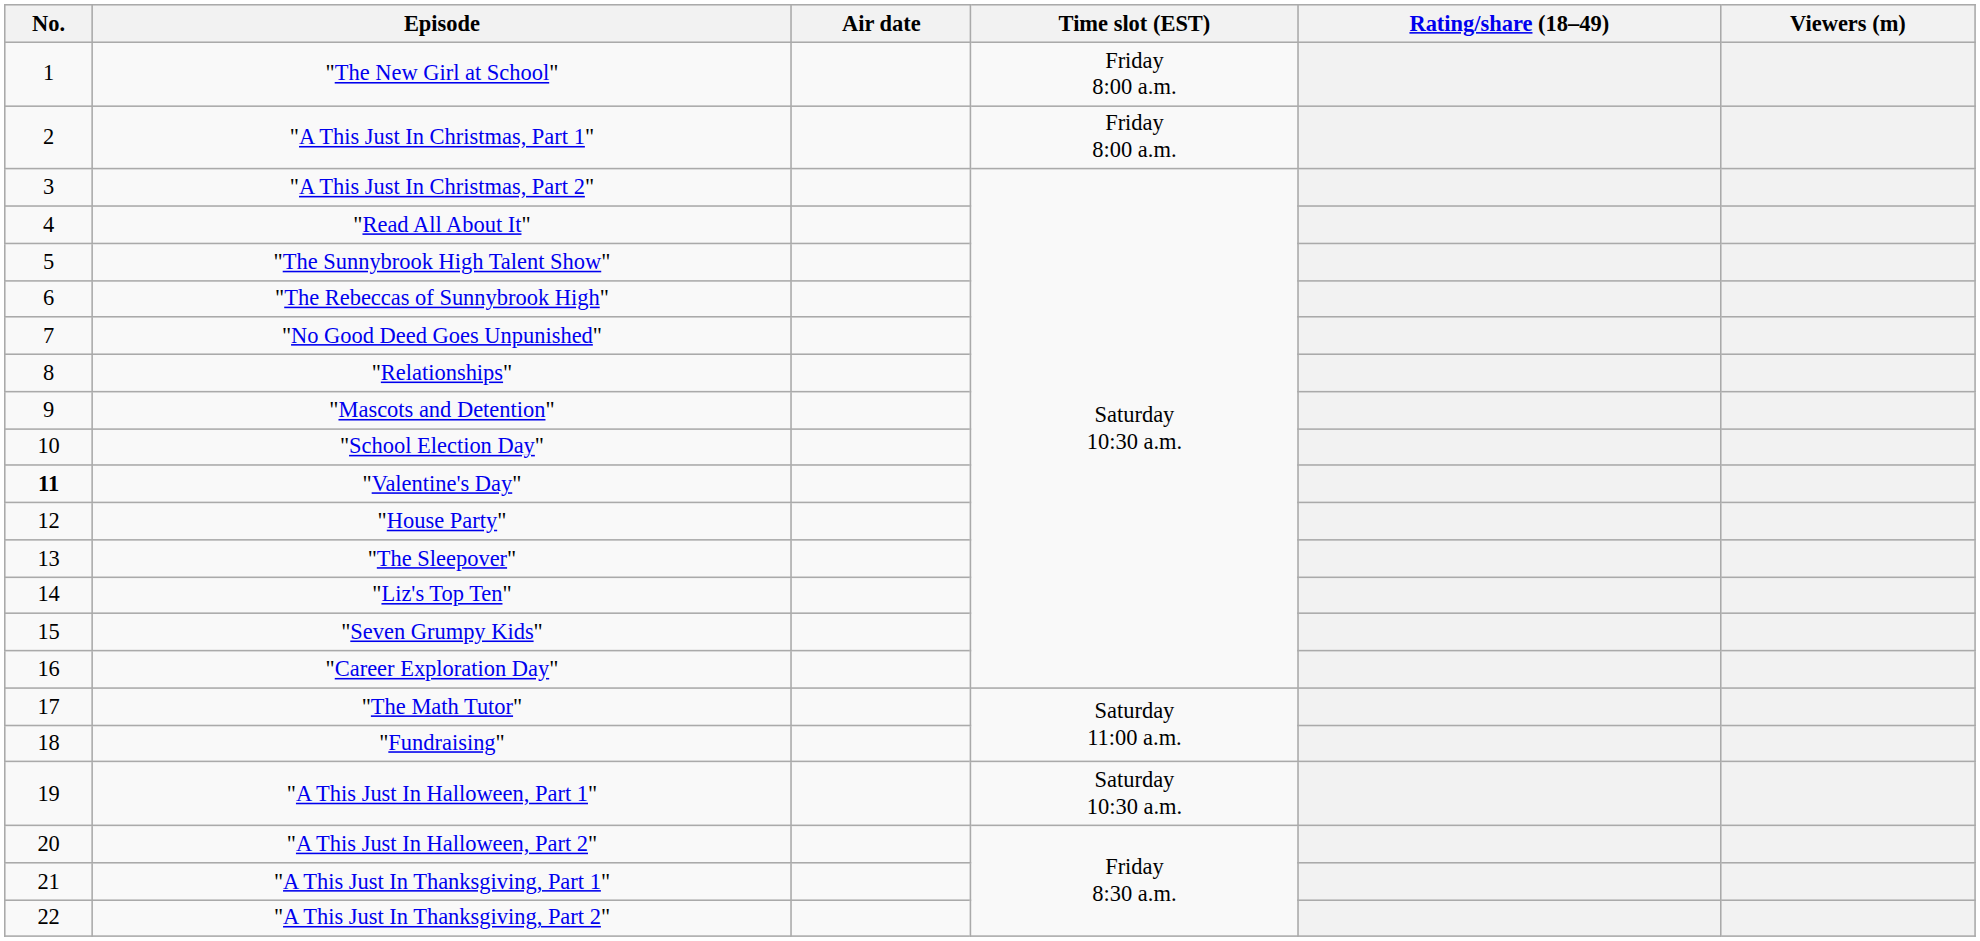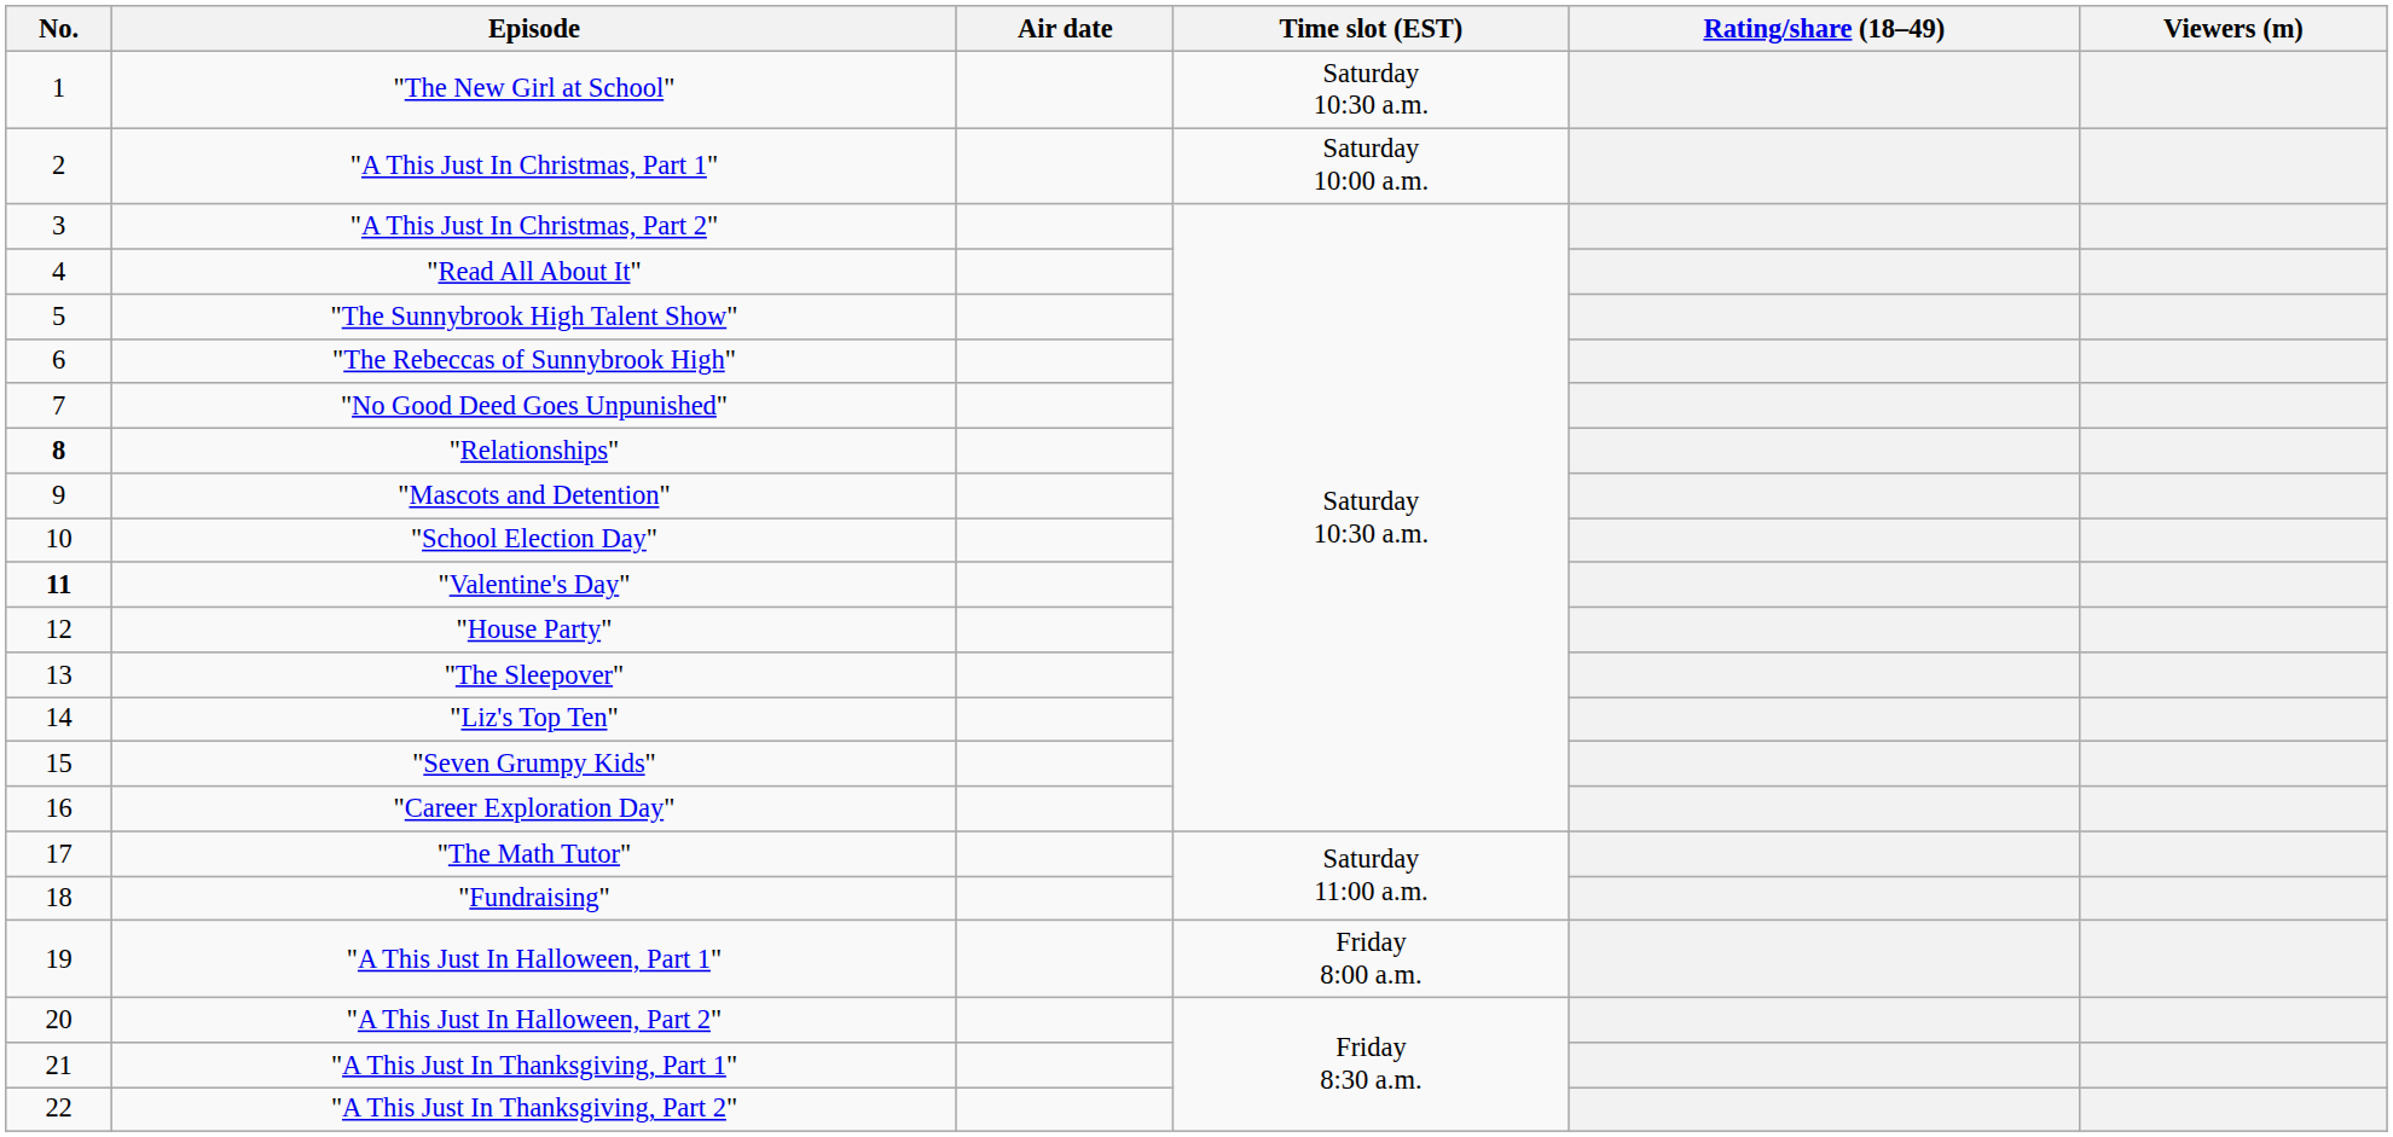"The New Girl at School" | Time slot (EST): Friday 8:00 a.m. -> Saturday 10:30 a.m.
"A This Just In Christmas, Part 1" | Time slot (EST): Friday 8:00 a.m. -> Saturday 10:00 a.m.
"Relationships" | No.: normal -> bold
"A This Just In Halloween, Part 1" | Time slot (EST): Saturday 10:30 a.m. -> Friday 8:00 a.m.
